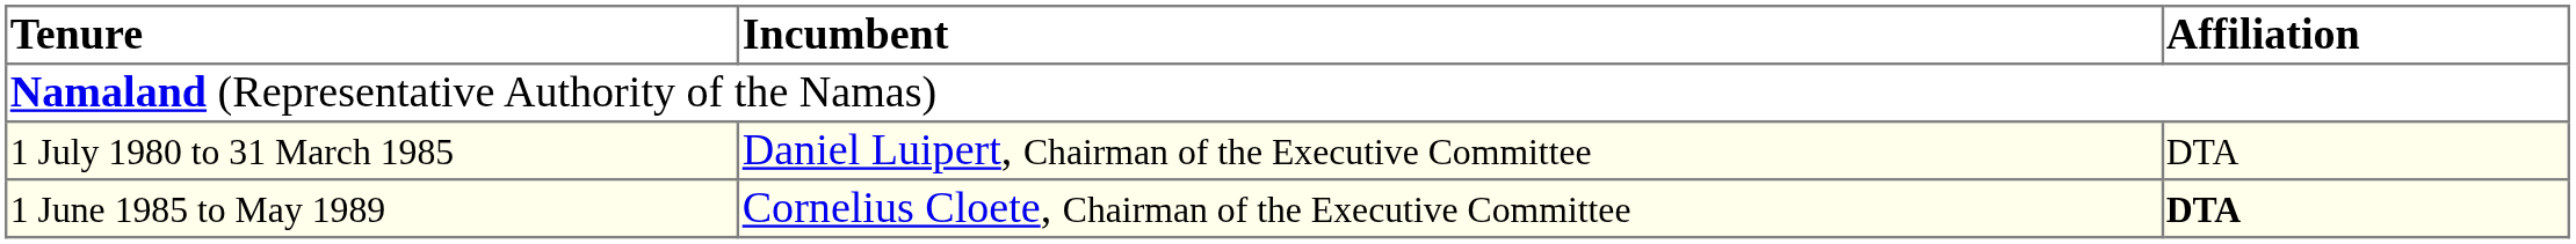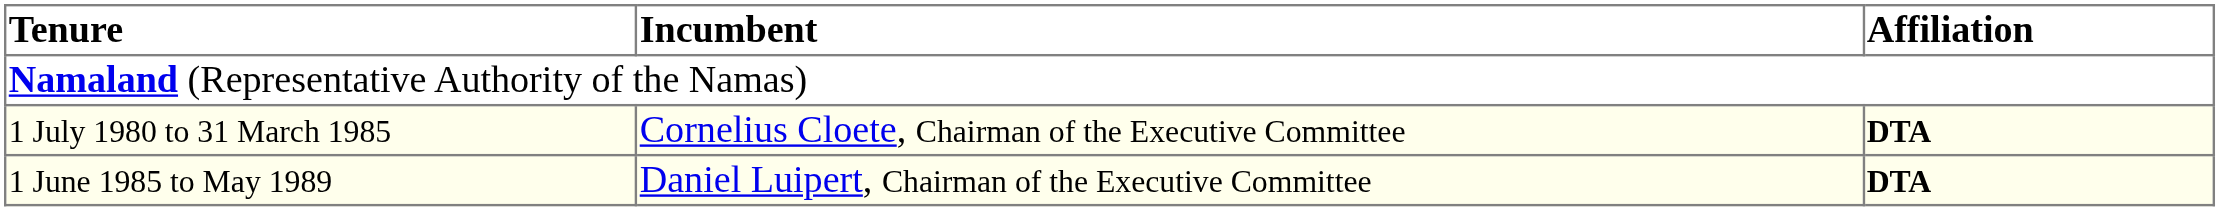1 July 1980 to 31 March 1985 | Incumbent: Daniel Luipert, Chairman of the Executive Committee -> Cornelius Cloete, Chairman of the Executive Committee
1 July 1980 to 31 March 1985 | Affiliation: normal -> bold
1 June 1985 to May 1989 | Incumbent: Cornelius Cloete, Chairman of the Executive Committee -> Daniel Luipert, Chairman of the Executive Committee
